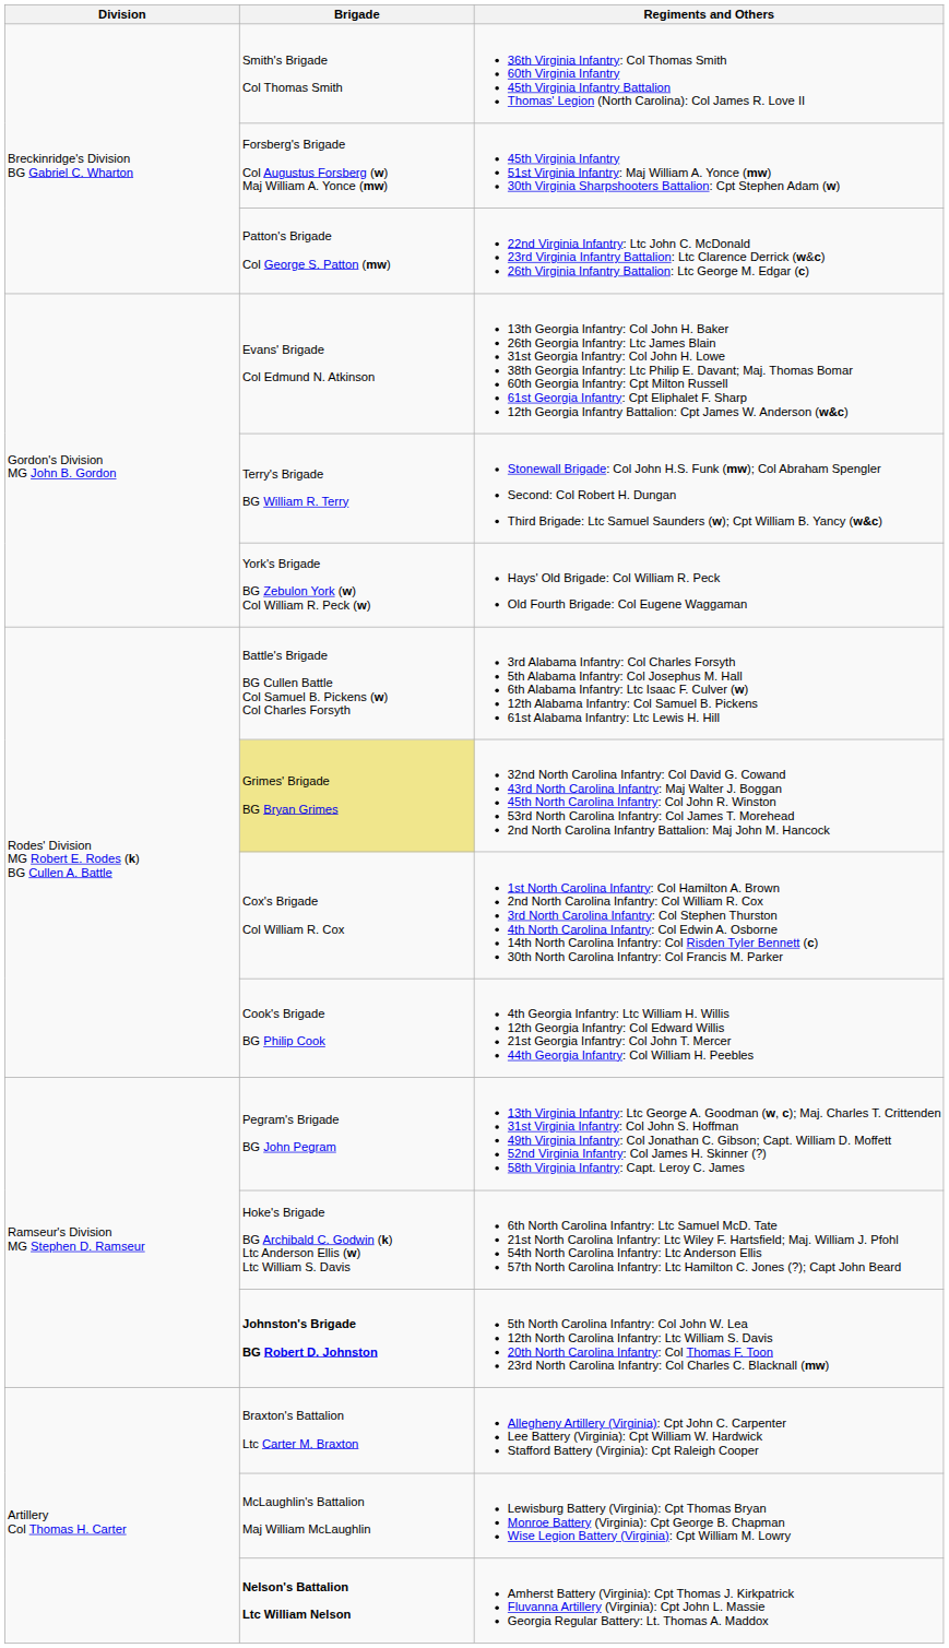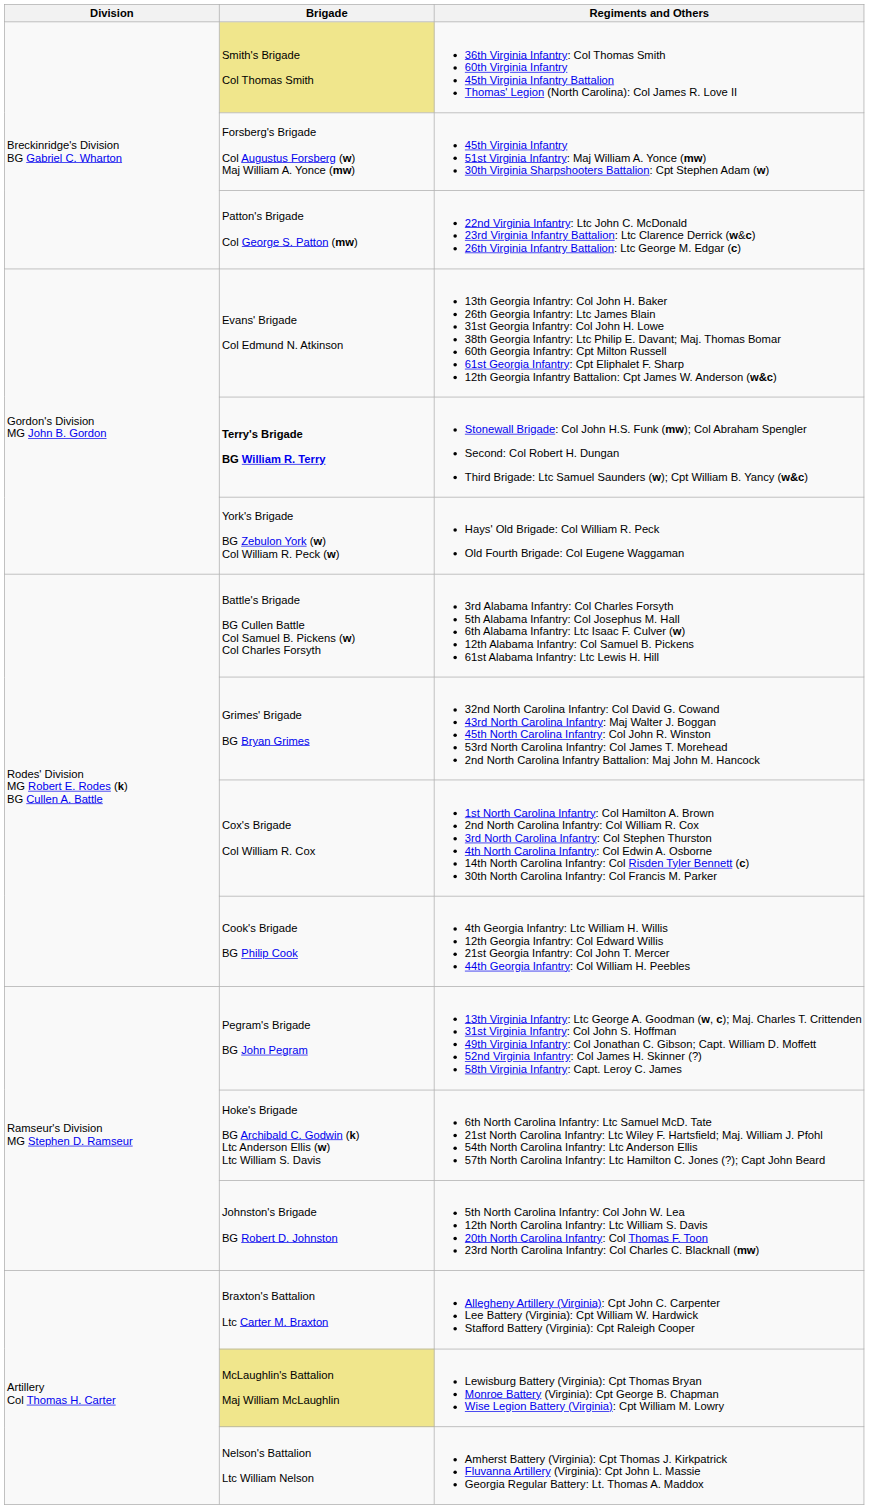Smith's Brigade Col Thomas Smith | Brigade: no background -> khaki background
Terry's Brigade BG William R. Terry | Brigade: normal -> bold
Grimes' Brigade BG Bryan Grimes | Brigade: khaki background -> no background
Johnston's Brigade BG Robert D. Johnston | Brigade: bold -> normal
McLaughlin's Battalion Maj William McLaughlin | Brigade: no background -> khaki background
Nelson's Battalion Ltc William Nelson | Brigade: bold -> normal
